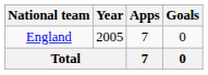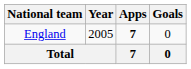England | Apps: normal -> bold
